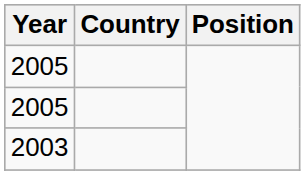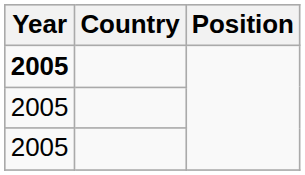row 2 | Year: normal -> bold
row 4 | Year: 2003 -> 2005
